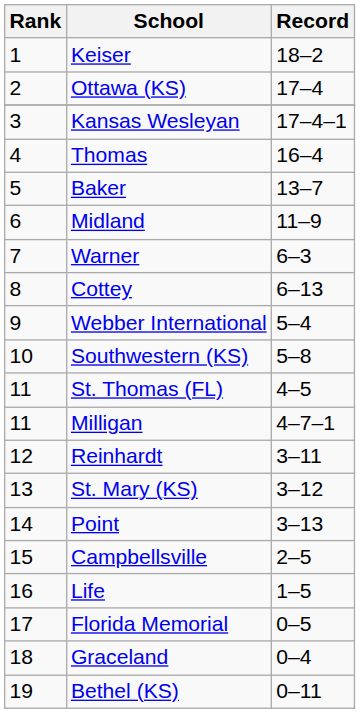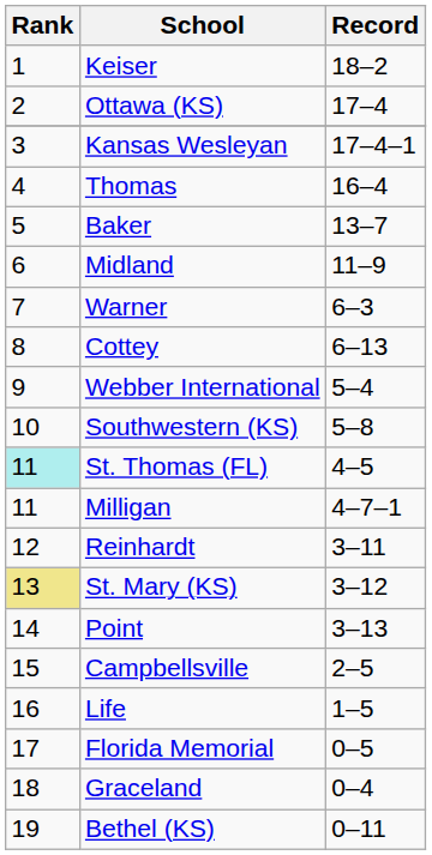St. Thomas (FL) | Rank: no background -> paleturquoise background
St. Mary (KS) | Rank: no background -> khaki background
